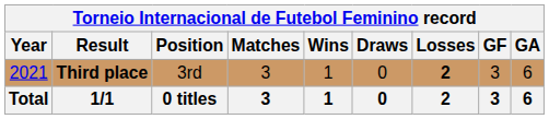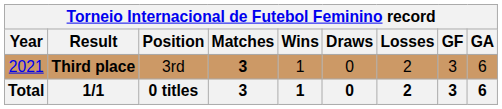Third place | Matches: normal -> bold
Third place | Losses: bold -> normal
